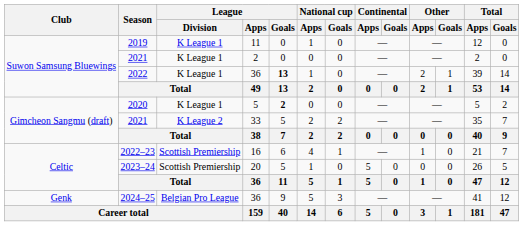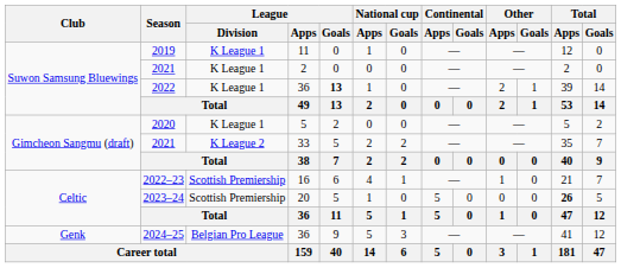2020 | League / Goals: bold -> normal
2023–24 | Total / Apps: normal -> bold
